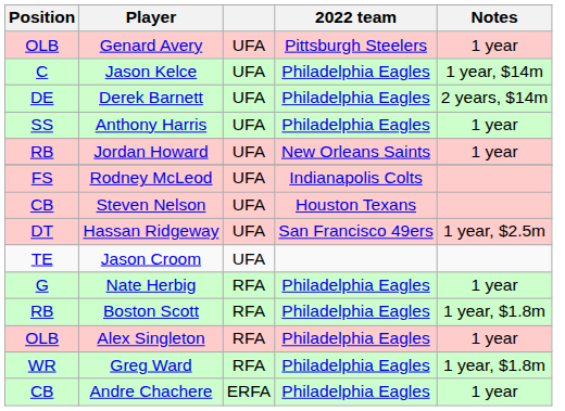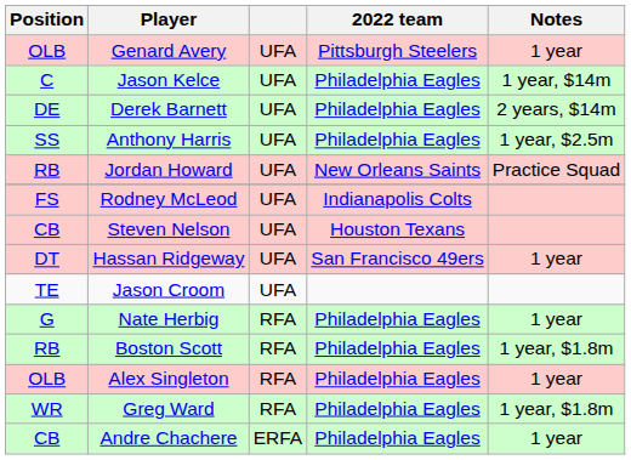Anthony Harris | Notes: 1 year -> 1 year, $2.5m
Jordan Howard | Notes: 1 year -> Practice Squad
Hassan Ridgeway | Notes: 1 year, $2.5m -> 1 year
